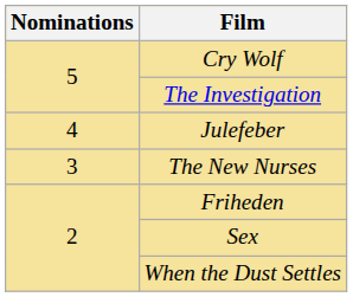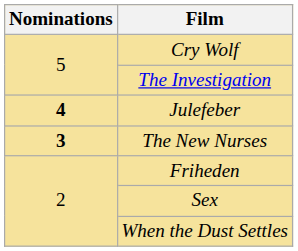Julefeber | Nominations: normal -> bold
The New Nurses | Nominations: normal -> bold
